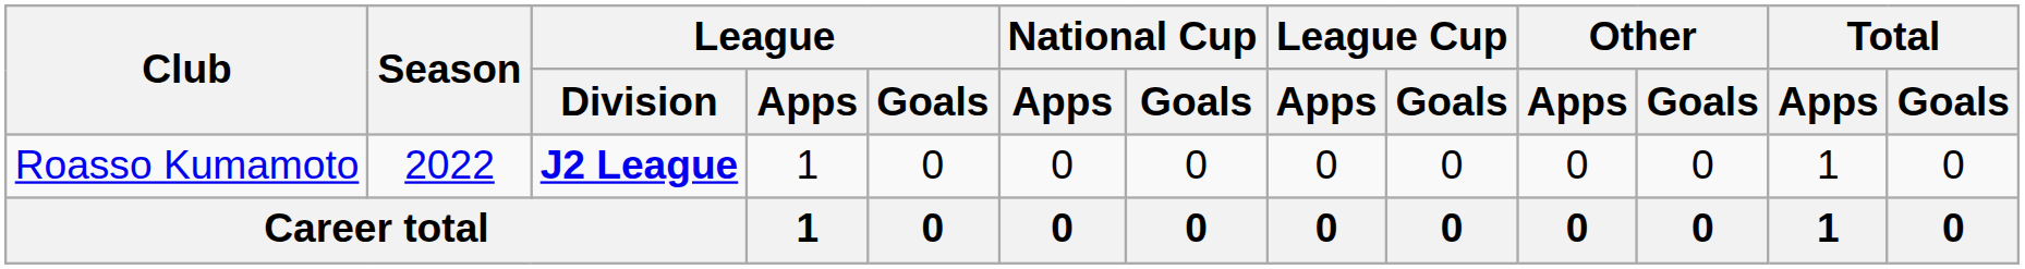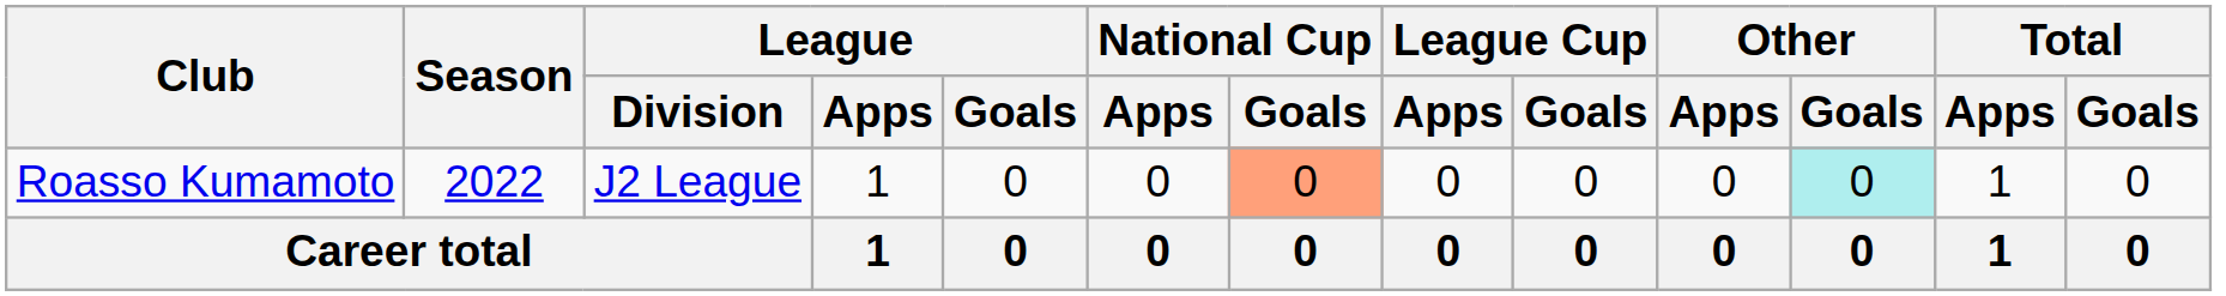Roasso Kumamoto | League / Division: bold -> normal
Roasso Kumamoto | National Cup / Goals: no background -> lightsalmon background
Roasso Kumamoto | Other / Goals: no background -> paleturquoise background
